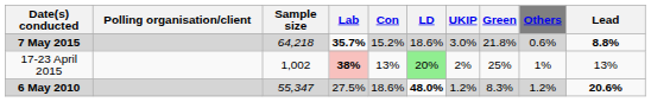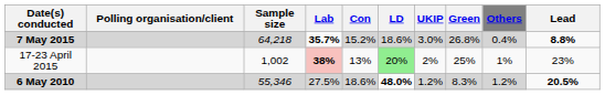7 May 2015 | Green: 21.8% -> 26.8%
7 May 2015 | Others: 0.6% -> 0.4%
17-23 April 2015 | Lead: 13% -> 23%
6 May 2010 | Sample size: 55,347 -> 55,346
6 May 2010 | Lead: 20.6% -> 20.5%
